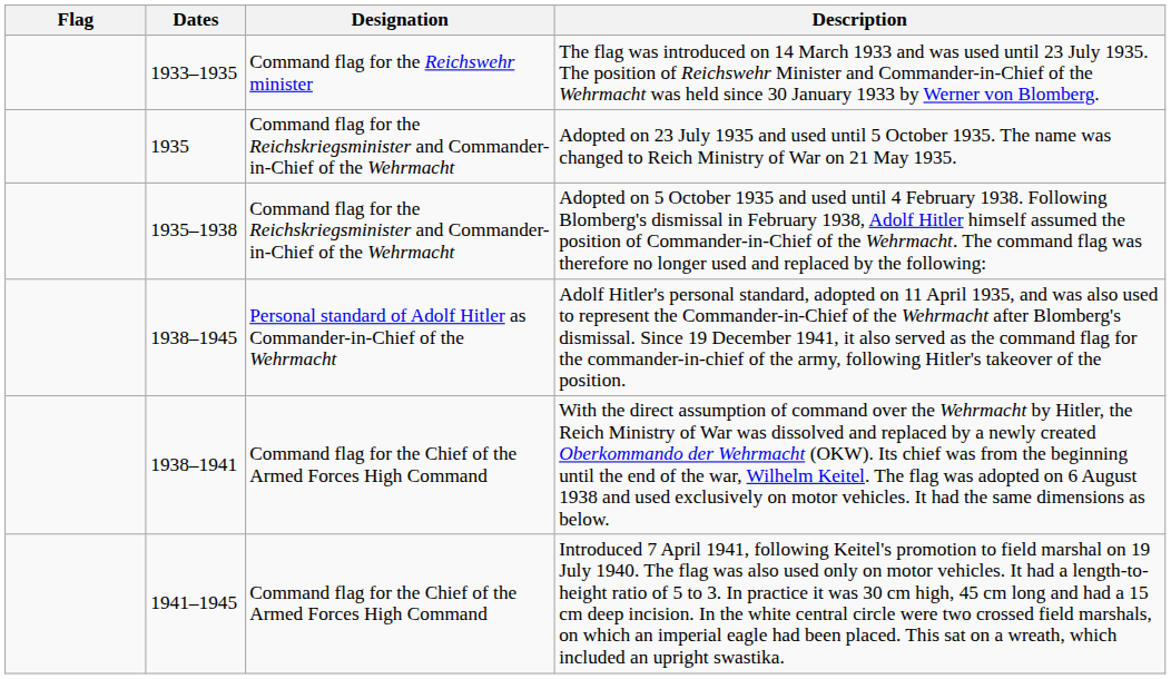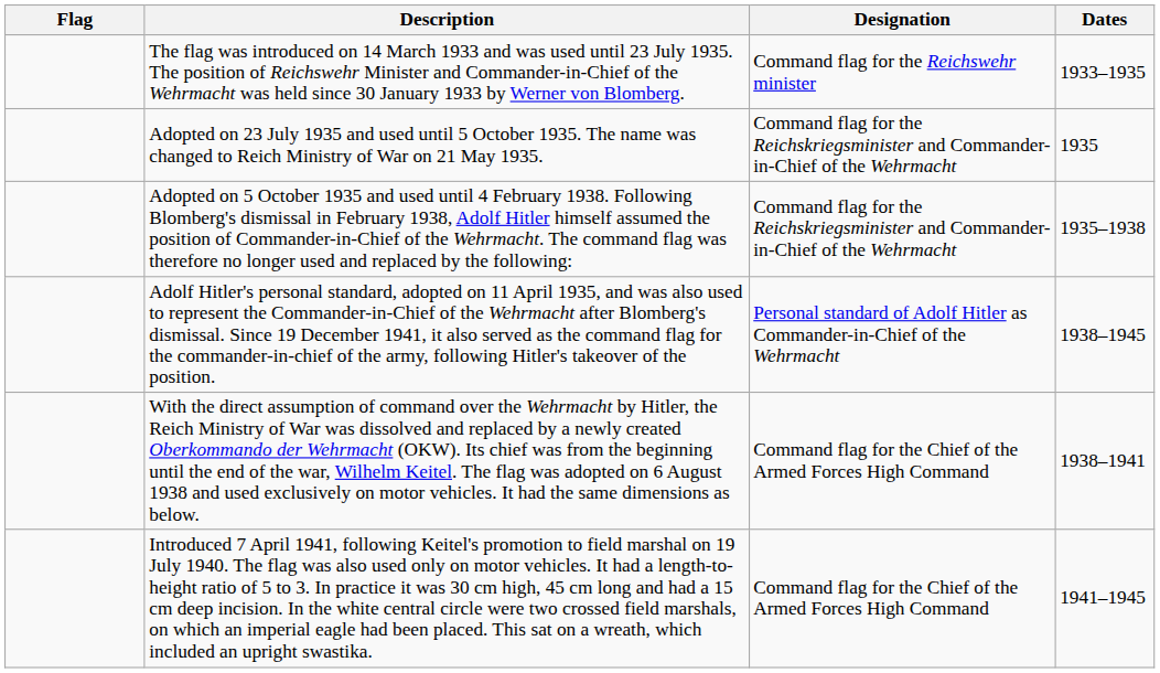columns swapped: Dates <-> Description
